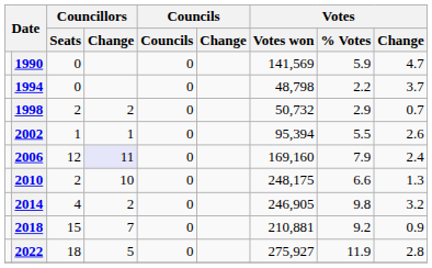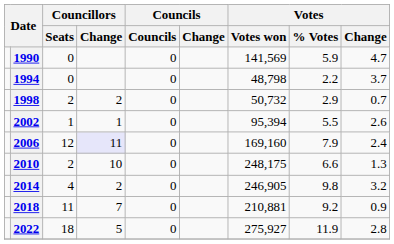2018 | Councillors / Seats: 15 -> 11
